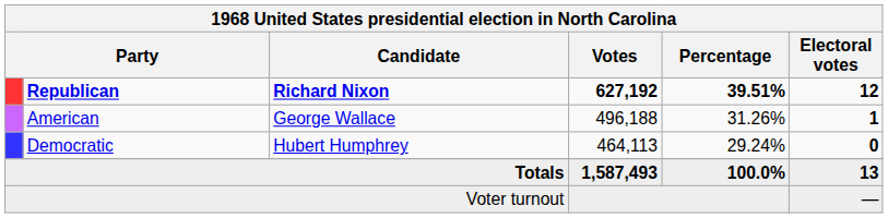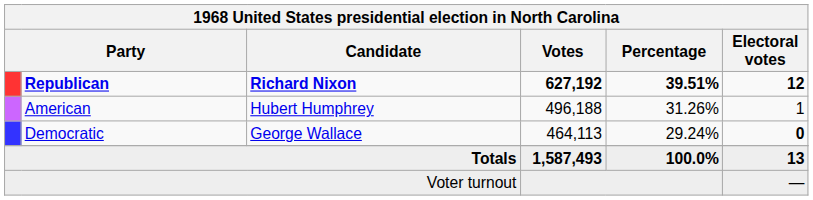American | Candidate: George Wallace -> Hubert Humphrey
American | Electoral votes: bold -> normal
Democratic | Candidate: Hubert Humphrey -> George Wallace
